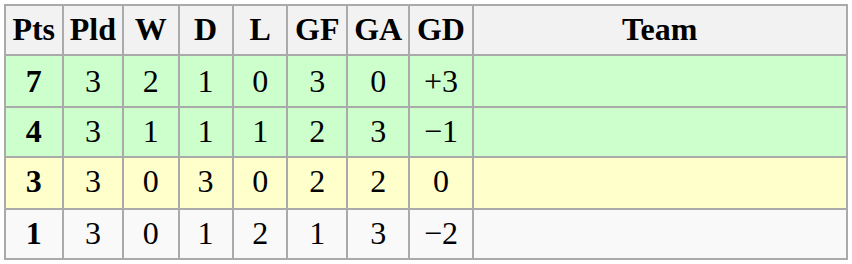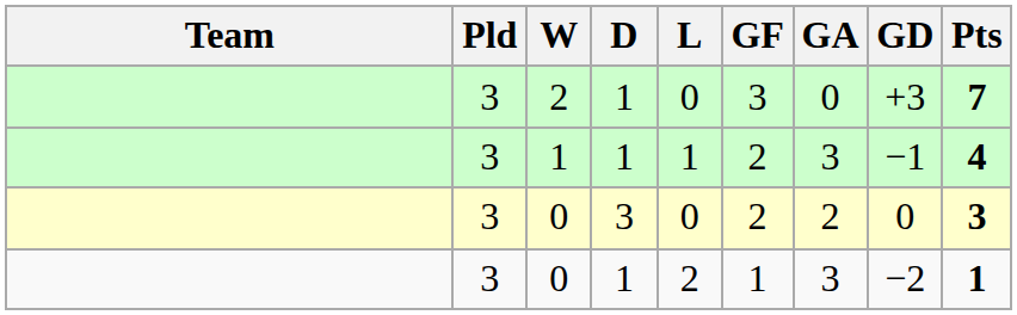columns swapped: Team <-> Pts
